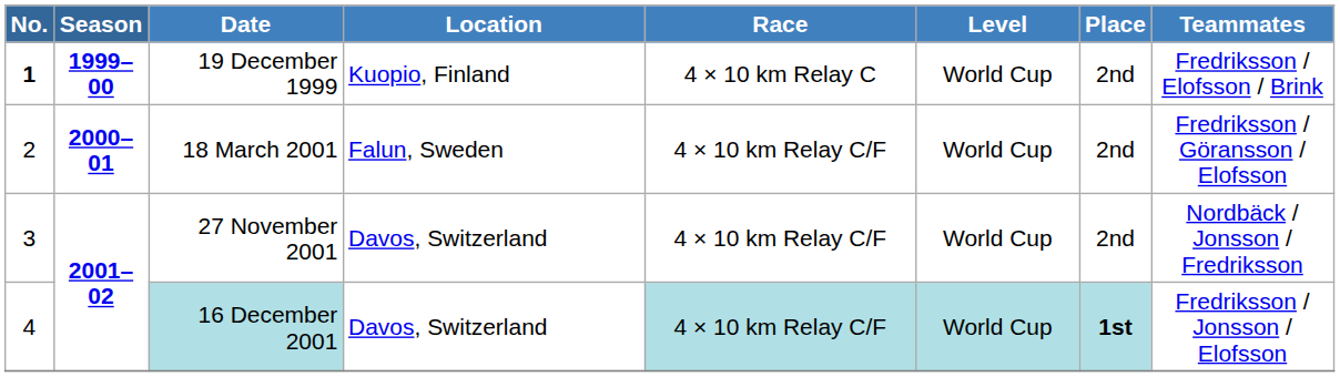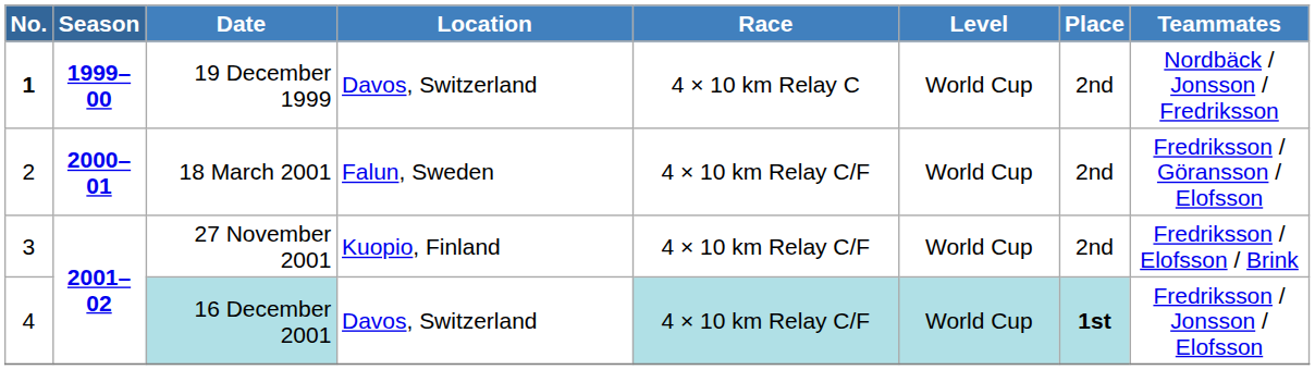19 December 1999 | Location: Kuopio, Finland -> Davos, Switzerland
19 December 1999 | Teammates: Fredriksson / Elofsson / Brink -> Nordbäck / Jonsson / Fredriksson
27 November 2001 | Location: Davos, Switzerland -> Kuopio, Finland
27 November 2001 | Teammates: Nordbäck / Jonsson / Fredriksson -> Fredriksson / Elofsson / Brink
